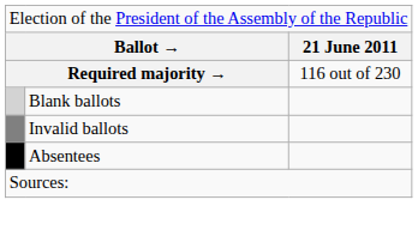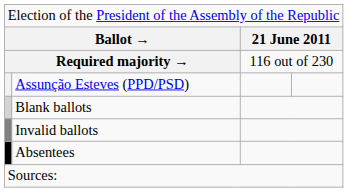+ row: Assunção Esteves (PPD/PSD)
